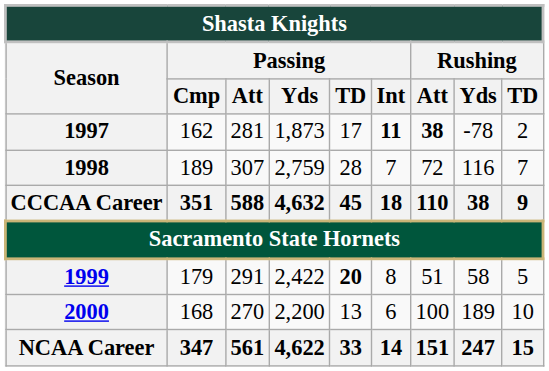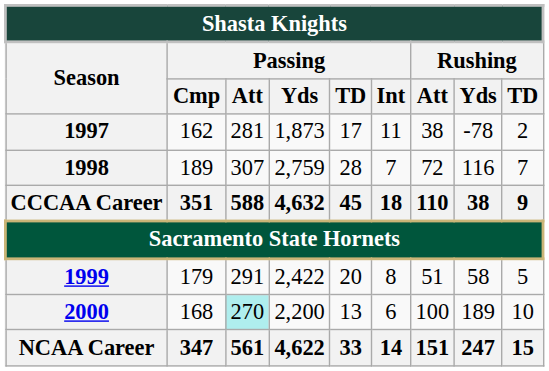1997 | Passing / Int: bold -> normal
1997 | Rushing / Att: bold -> normal
1999 | Passing / TD: bold -> normal
2000 | Passing / Att: no background -> paleturquoise background
